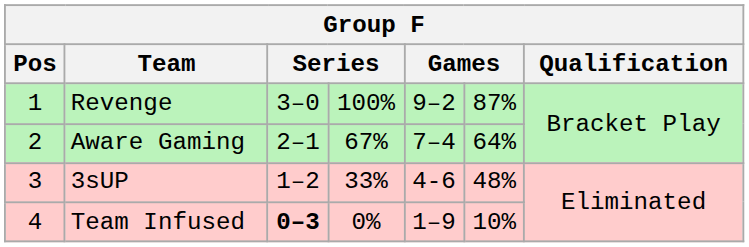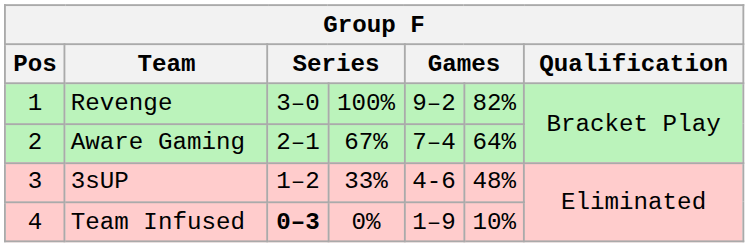Revenge | column 6: 87% -> 82%
